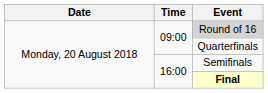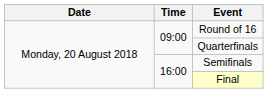Round of 16 | Event: lightgrey background -> no background
Final | Event: bold -> normal
